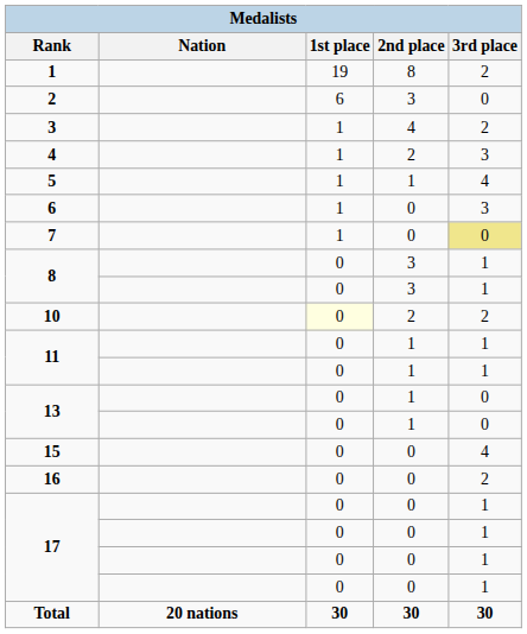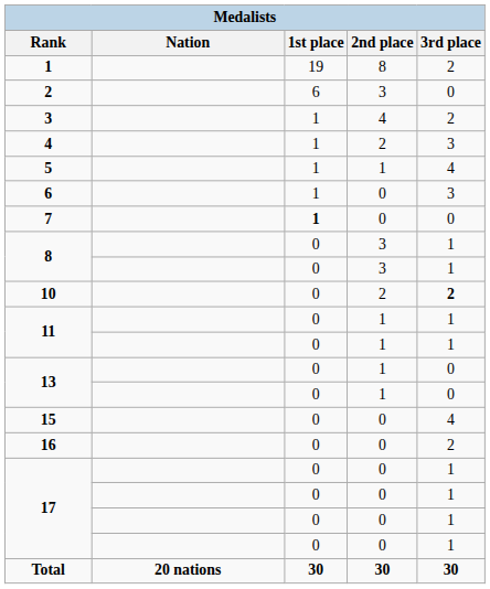7 | column 3: normal -> bold
7 | column 5: khaki background -> no background
10 | column 3: lightyellow background -> no background
10 | column 5: normal -> bold
